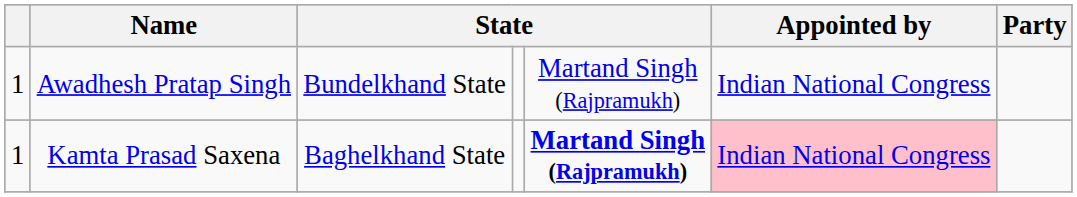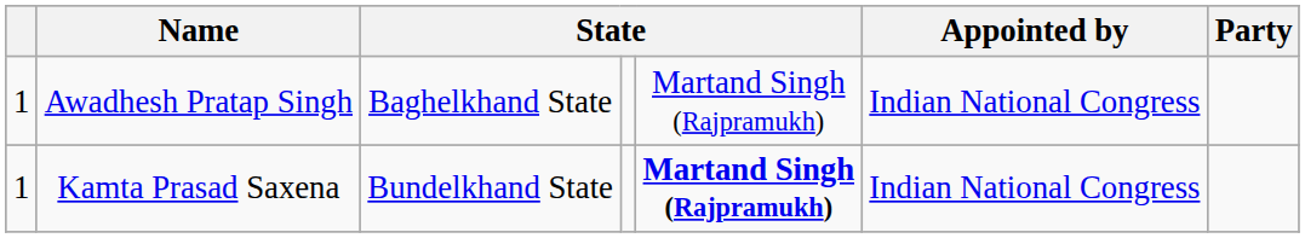Awadhesh Pratap Singh | column 3: Bundelkhand State -> Baghelkhand State
Kamta Prasad Saxena | column 3: Baghelkhand State -> Bundelkhand State
Kamta Prasad Saxena | Appointed by: pink background -> no background
